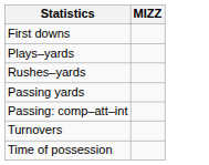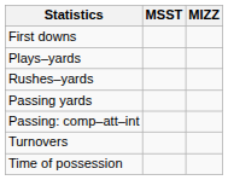+ column: MSST
